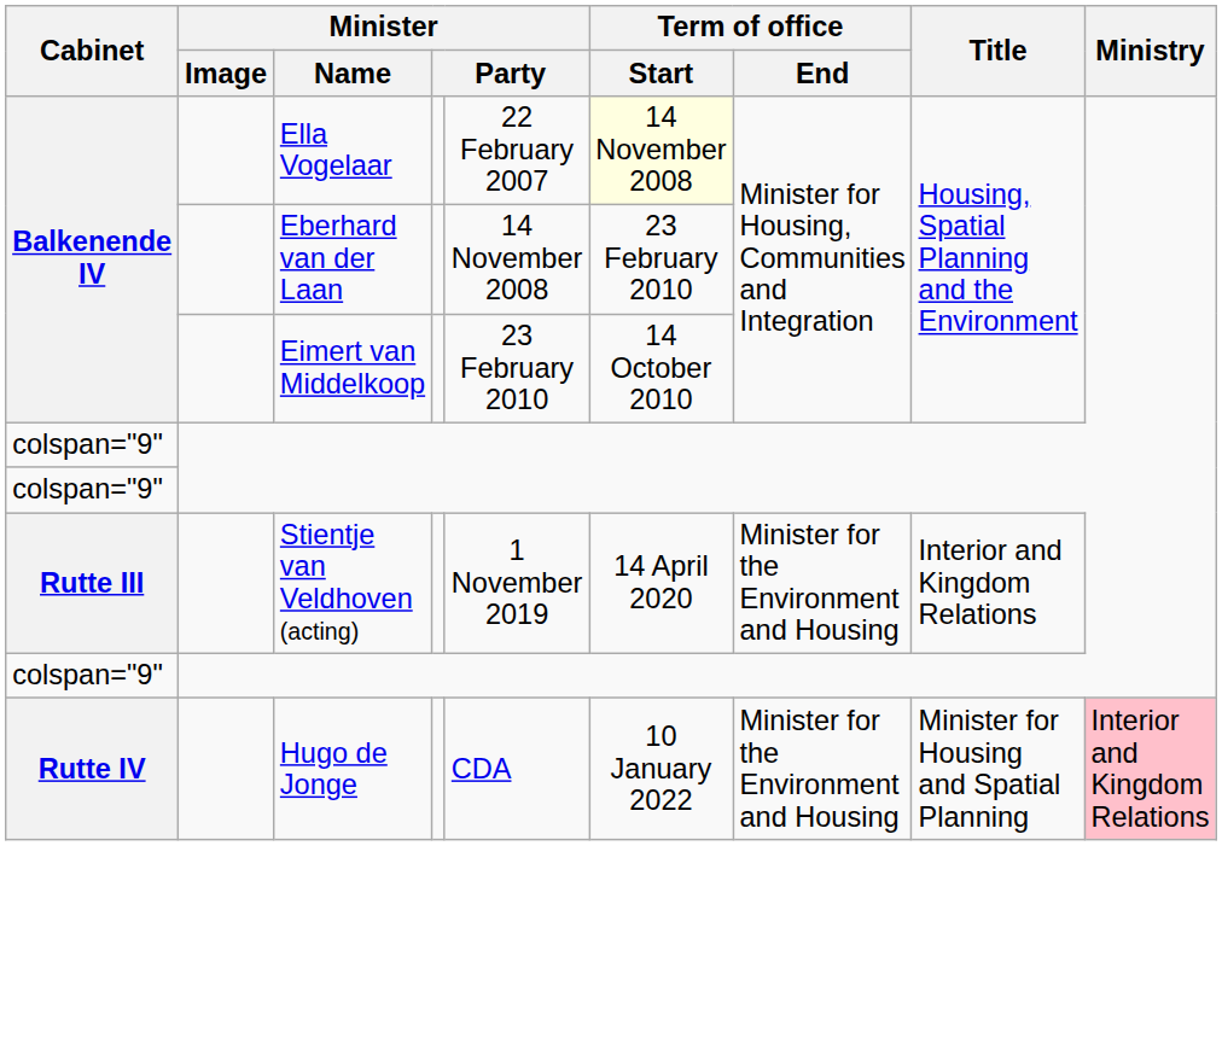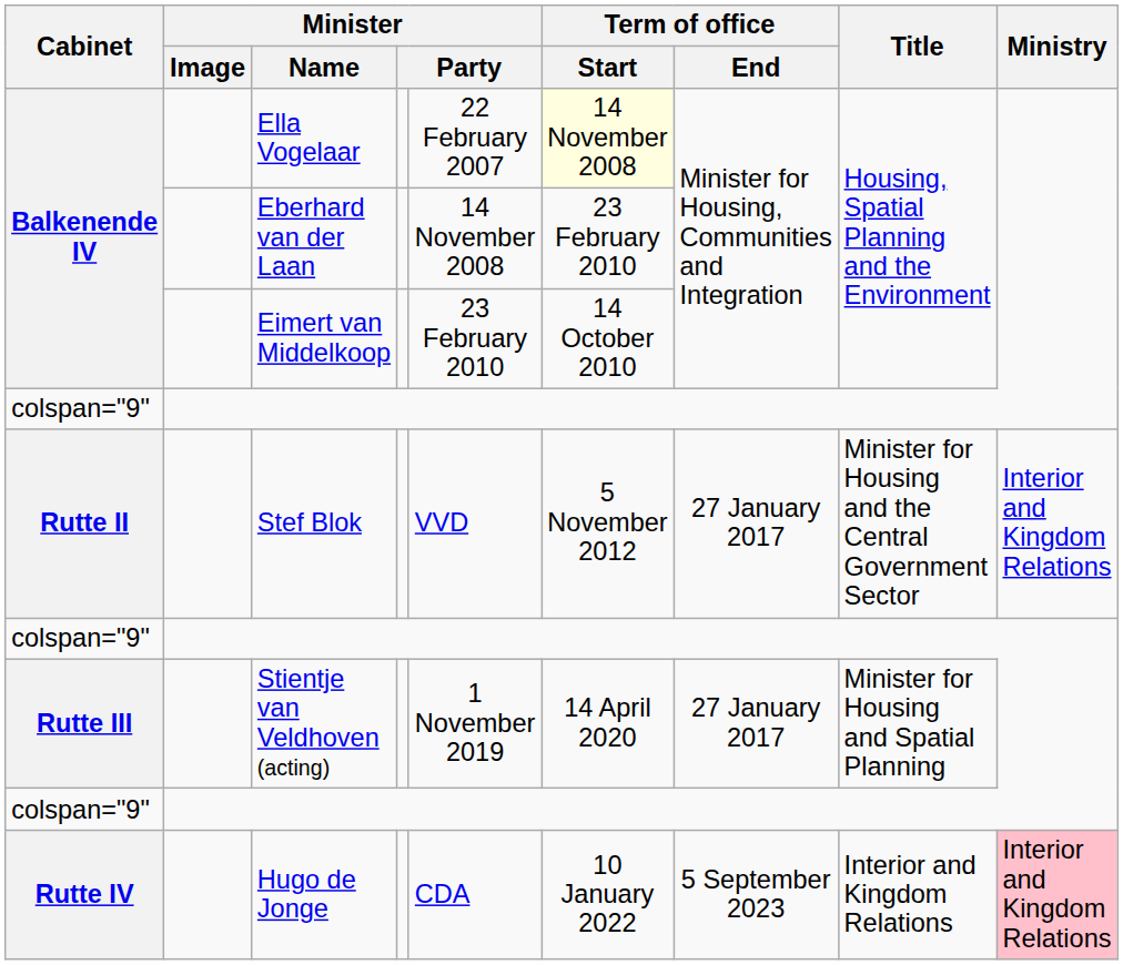+ row: Rutte II | Stef Blok | VVD | 5 November 2012 | 27 January 2017 | Minister for Housing and the Central Government Sector | Interior and Kingdom Relations
Stientje van Veldhoven (acting) | Term of office / End: Minister for the Environment and Housing -> 27 January 2017
Stientje van Veldhoven (acting) | Title: Interior and Kingdom Relations -> Minister for Housing and Spatial Planning
Hugo de Jonge | Term of office / End: Minister for the Environment and Housing -> 5 September 2023
Hugo de Jonge | Title: Minister for Housing and Spatial Planning -> Interior and Kingdom Relations
